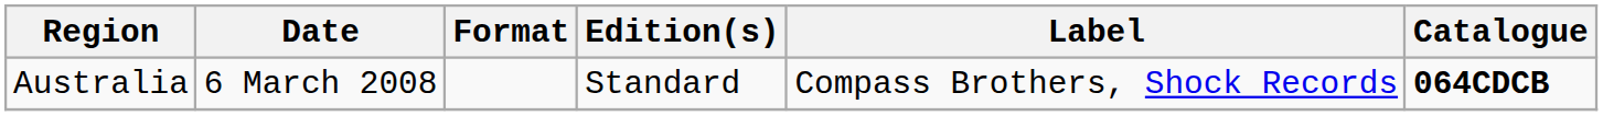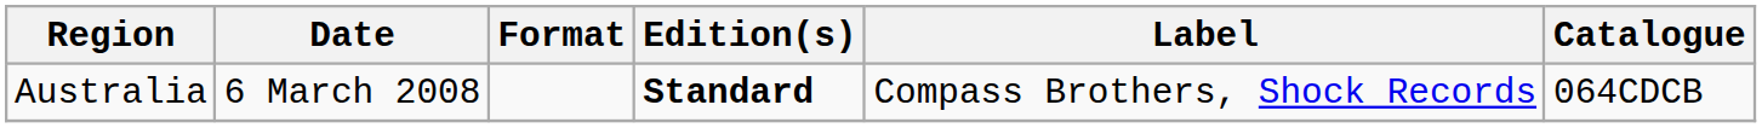Australia | Edition(s): normal -> bold
Australia | Catalogue: bold -> normal
